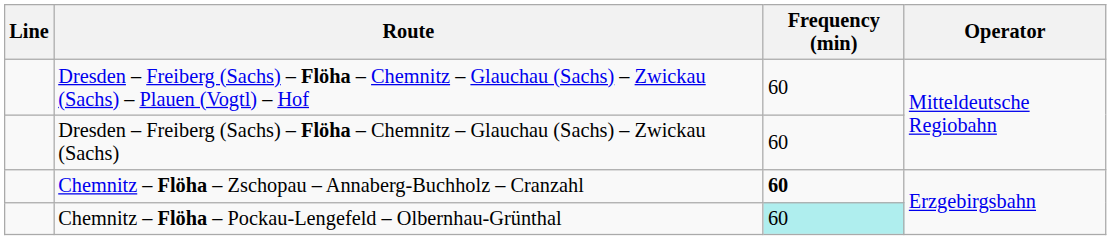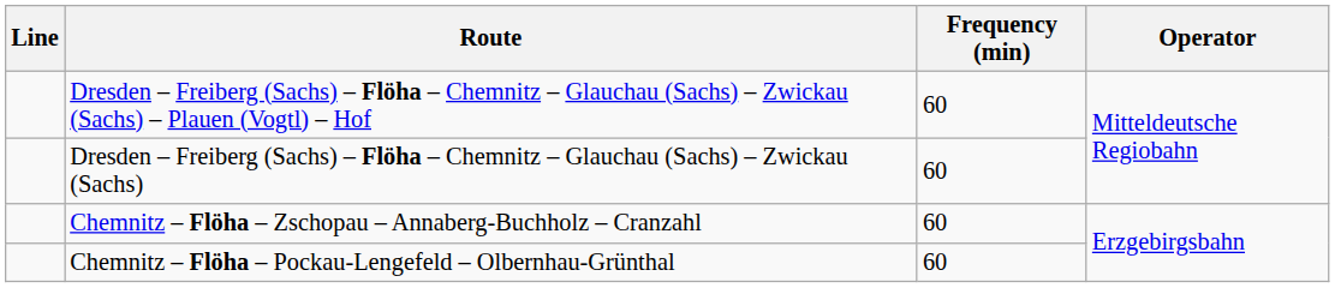Chemnitz – Flöha – Zschopau – Annaberg-Buchholz – Cranzahl | Frequency (min): bold -> normal
Chemnitz – Flöha – Pockau-Lengefeld – Olbernhau-Grünthal | Frequency (min): paleturquoise background -> no background
